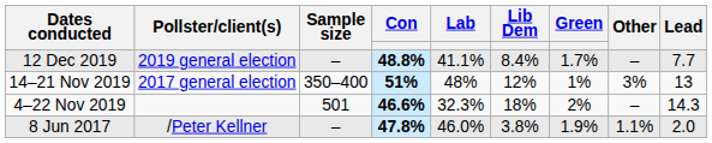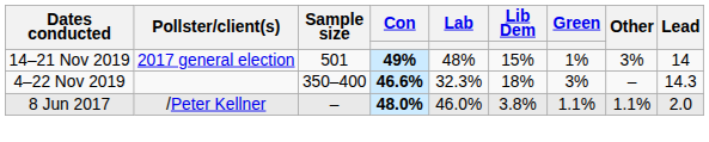- row: 12 Dec 2019 | 2019 general election | – | 48.8% | 41.1% | 8.4% | 1.7% | – | 7.7
14–21 Nov 2019 | Sample size: 350–400 -> 501
14–21 Nov 2019 | Con: 51% -> 49%
14–21 Nov 2019 | Lib Dem: 12% -> 15%
14–21 Nov 2019 | Lead: 13 -> 14
4–22 Nov 2019 | Sample size: 501 -> 350–400
4–22 Nov 2019 | Green: 2% -> 3%
8 Jun 2017 | Con: 47.8% -> 48.0%
8 Jun 2017 | Green: 1.9% -> 1.1%
